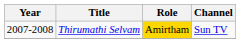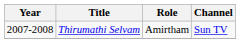Thirumathi Selvam | Role: gold background -> no background
